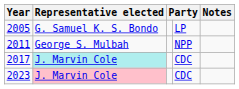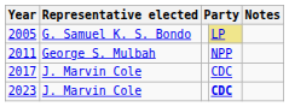2005 | column 4: no background -> khaki background
2017 | Representative elected: paleturquoise background -> no background
2023 | Representative elected: pink background -> no background
2023 | column 4: normal -> bold
